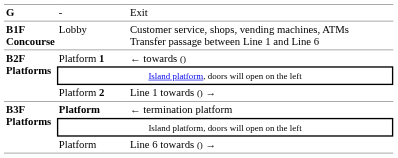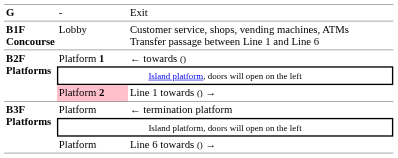Line 1 towards () → | column 2: no background -> pink background
← termination platform | column 2: bold -> normal
